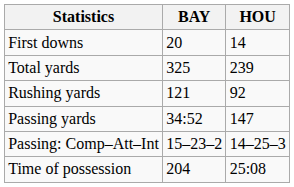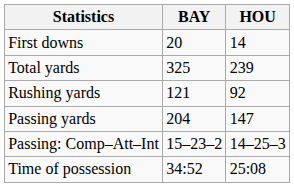Passing yards | BAY: 34:52 -> 204
Time of possession | BAY: 204 -> 34:52
